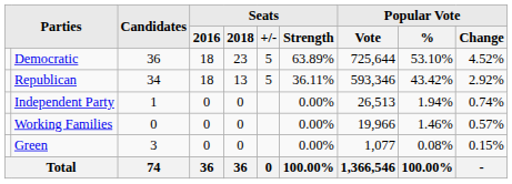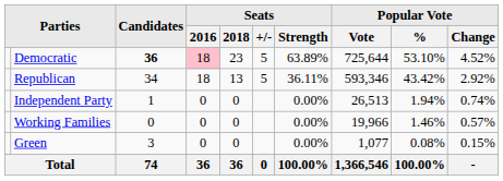Democratic | Candidates: normal -> bold
Democratic | Seats / 2016: no background -> pink background
